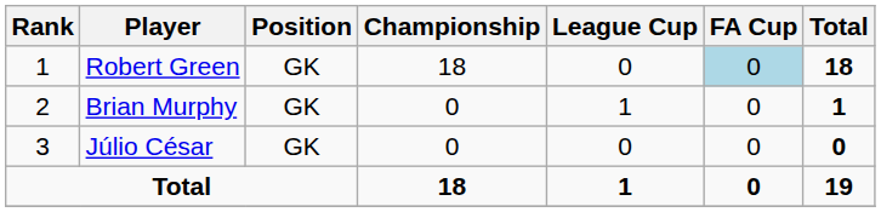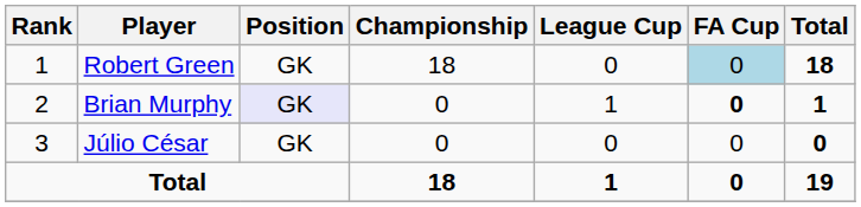Brian Murphy | Position: no background -> lavender background
Brian Murphy | FA Cup: normal -> bold
